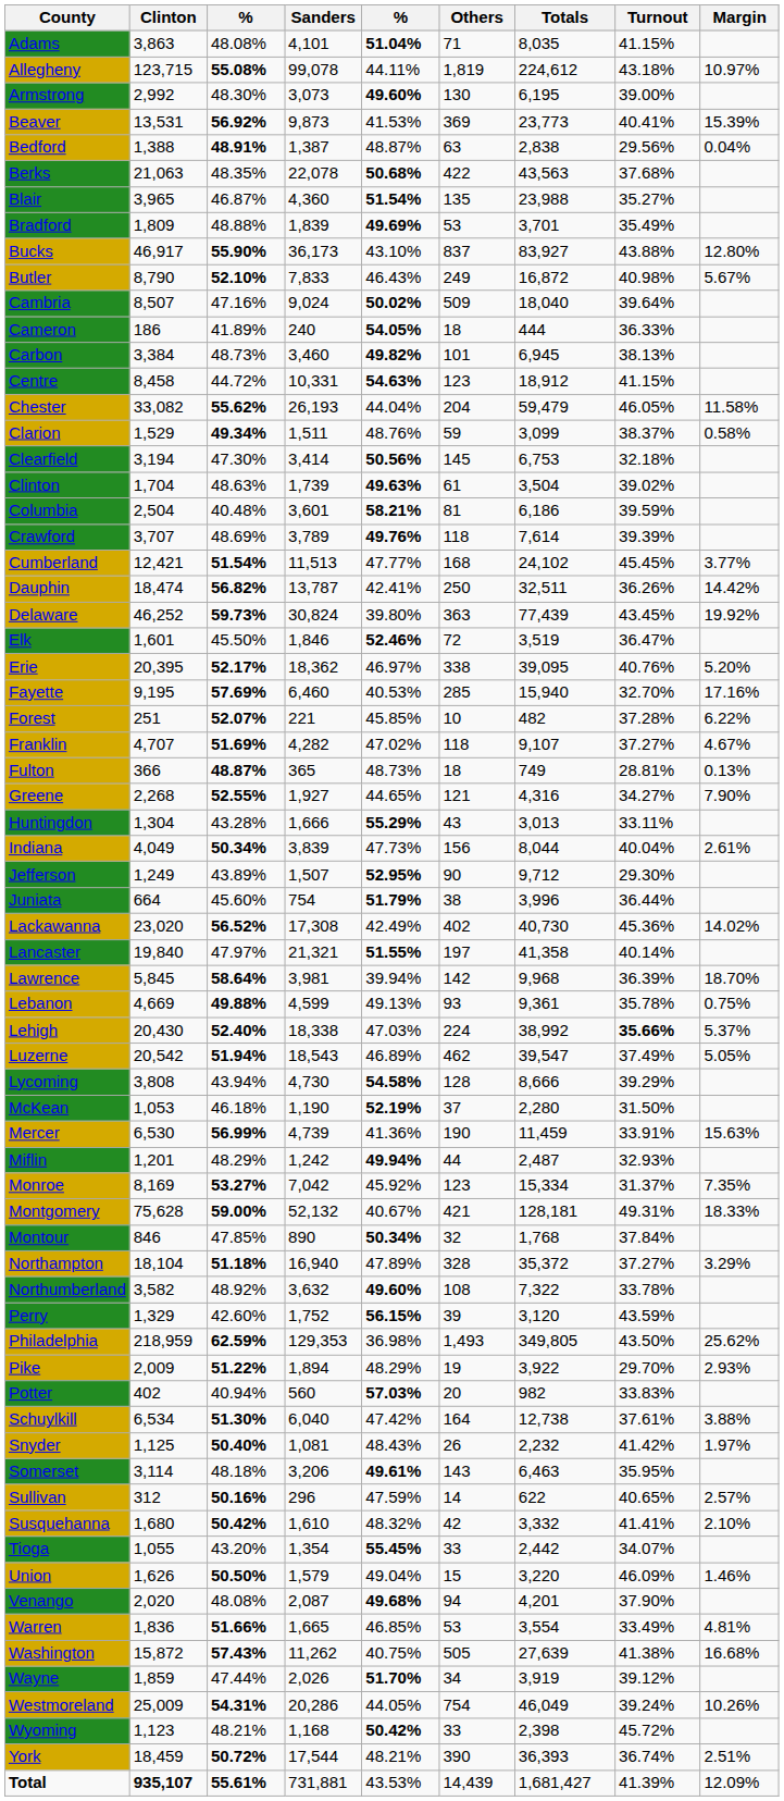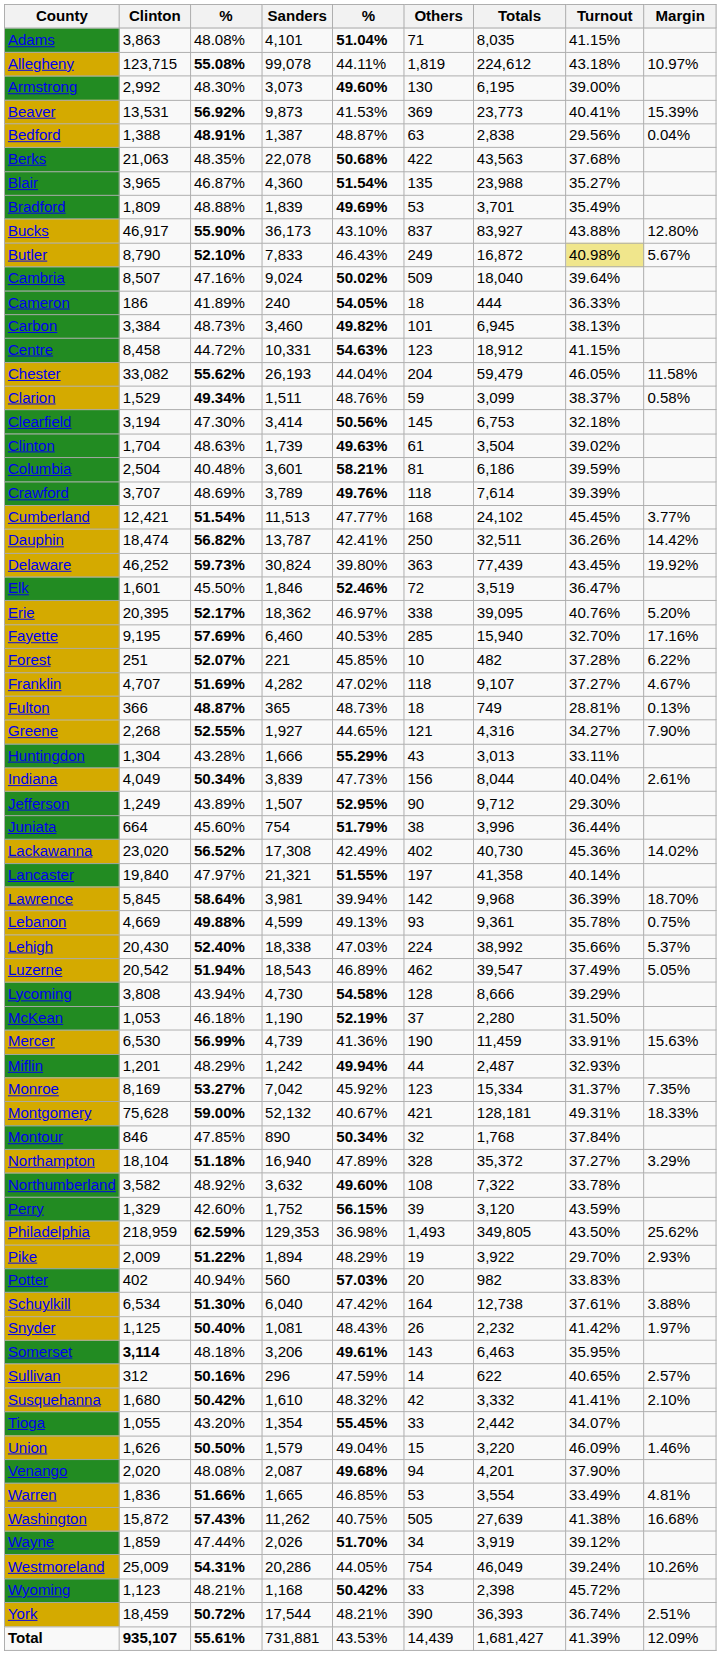Butler | Turnout: no background -> khaki background
Lehigh | Turnout: bold -> normal
Somerset | Clinton: normal -> bold
